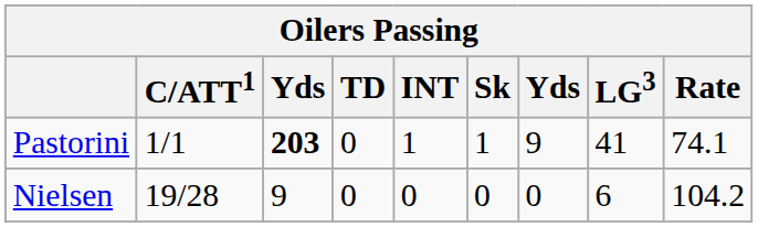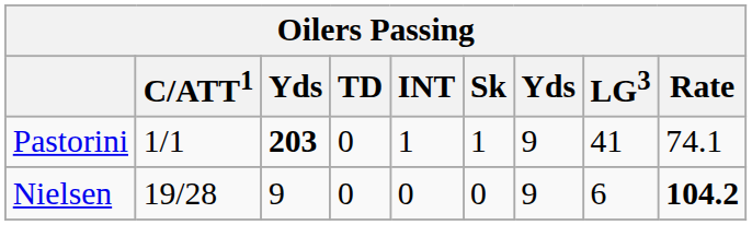Nielsen | column 7: 0 -> 9
Nielsen | Rate: normal -> bold
